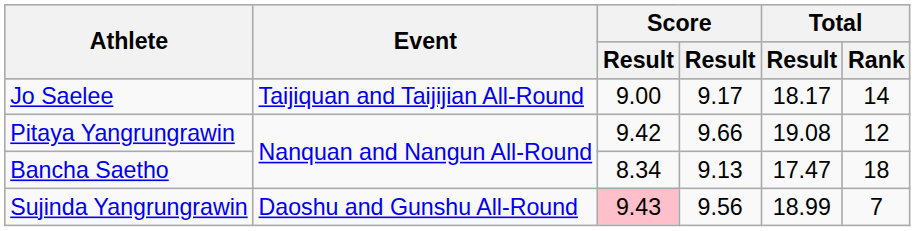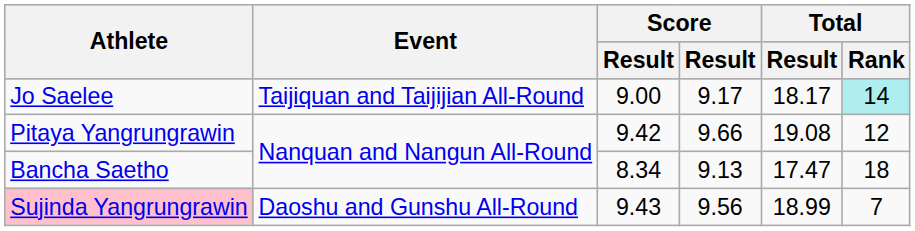row 3 | Total / Rank: no background -> paleturquoise background
row 6 | Athlete: no background -> pink background
row 6 | column 3: pink background -> no background
